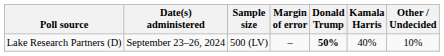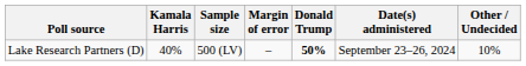columns swapped: Date(s) administered <-> Kamala Harris
